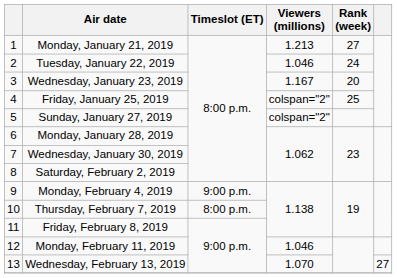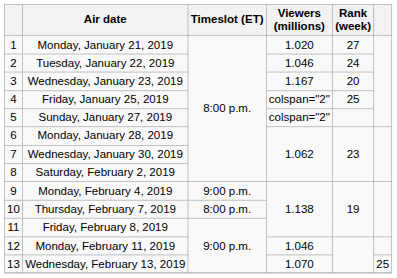Monday, January 21, 2019 | Viewers (millions): 1.213 -> 1.020
Wednesday, February 13, 2019 | column 6: 27 -> 25
